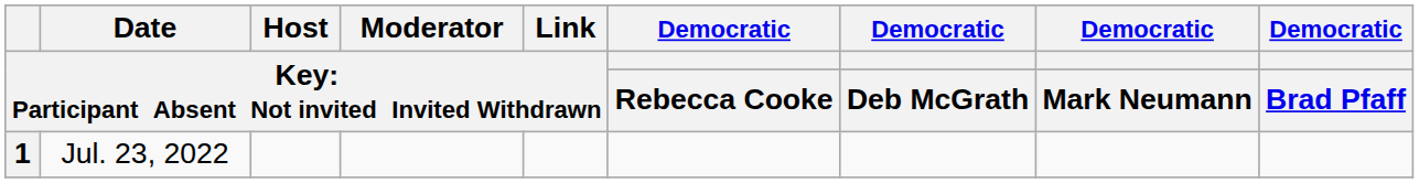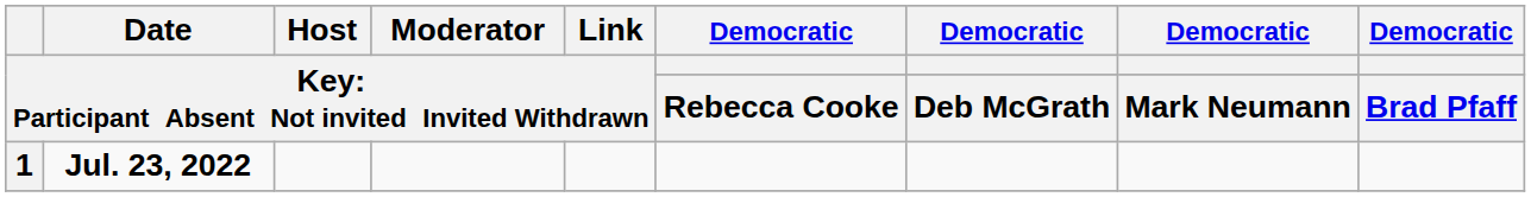1 | column 2: normal -> bold
